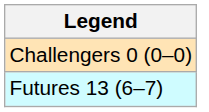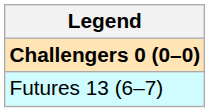row 2 | column 1: normal -> bold
